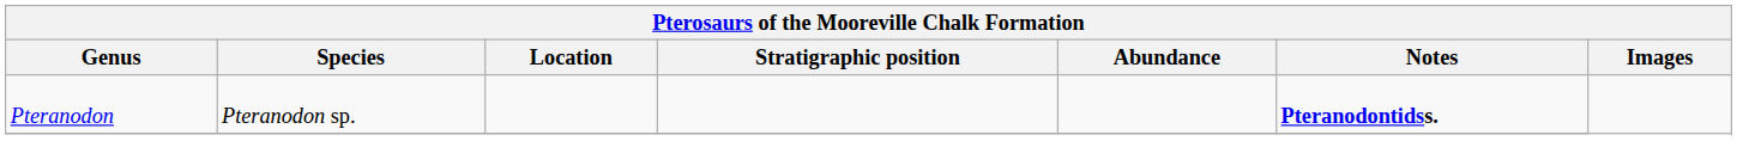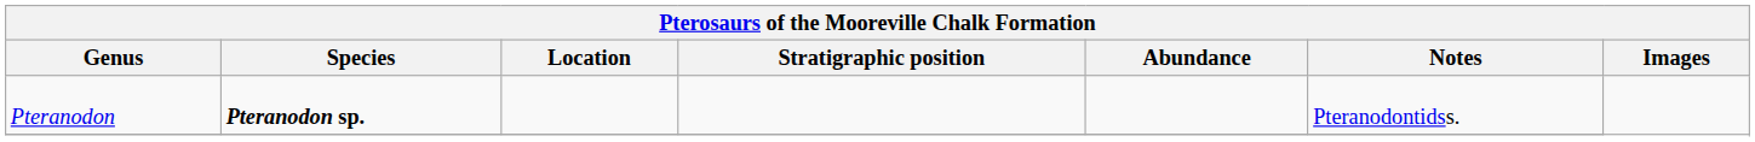Pteranodon | Species: normal -> bold
Pteranodon | Notes: bold -> normal
